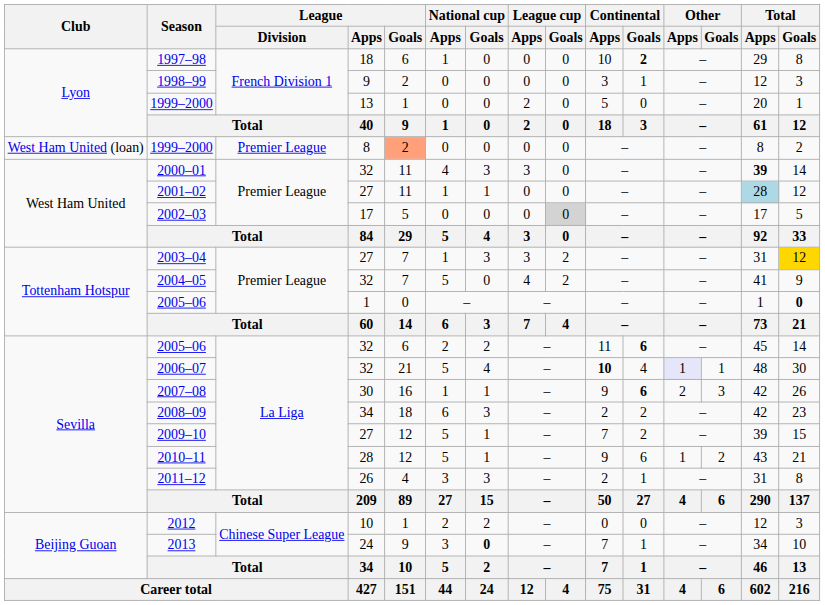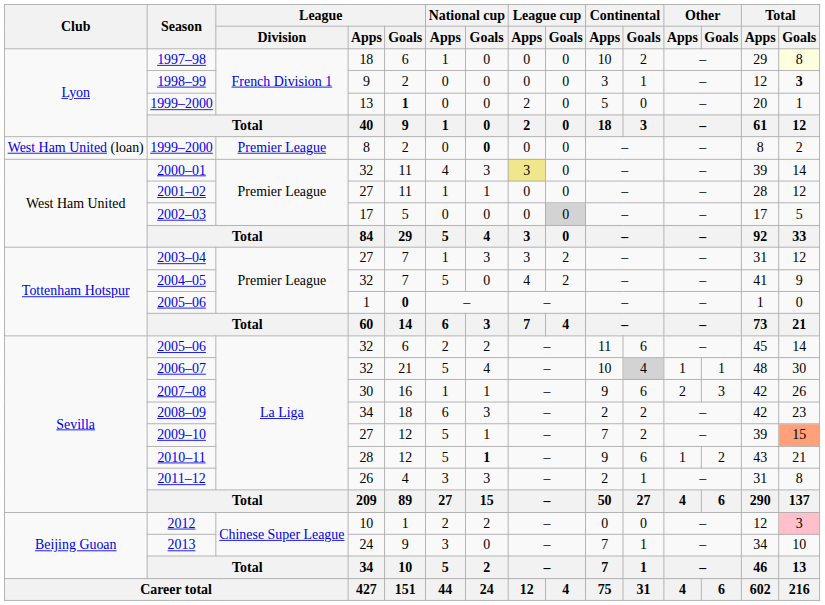1997–98 | Continental / Goals: bold -> normal
1997–98 | Total / Goals: no background -> lightyellow background
1998–99 | Total / Goals: normal -> bold
1999–2000 / 13 | League / Goals: normal -> bold
1999–2000 / 8 | League / Goals: lightsalmon background -> no background
1999–2000 / 8 | National cup / Goals: normal -> bold
2000–01 | League cup / Apps: no background -> khaki background
2000–01 | Total / Apps: bold -> normal
2001–02 | Total / Apps: lightblue background -> no background
2003–04 | Total / Goals: gold background -> no background
2005–06 / 1 | League / Goals: normal -> bold
2005–06 / 1 | Total / Goals: bold -> normal
2005–06 / 32 | Continental / Goals: bold -> normal
2006–07 | Continental / Apps: bold -> normal
2006–07 | Continental / Goals: no background -> lightgrey background
2006–07 | Other / Apps: lavender background -> no background
2007–08 | Continental / Goals: bold -> normal
2009–10 | Total / Goals: no background -> lightsalmon background
2010–11 | National cup / Goals: normal -> bold
2012 | Total / Goals: no background -> pink background
2013 | National cup / Goals: bold -> normal
